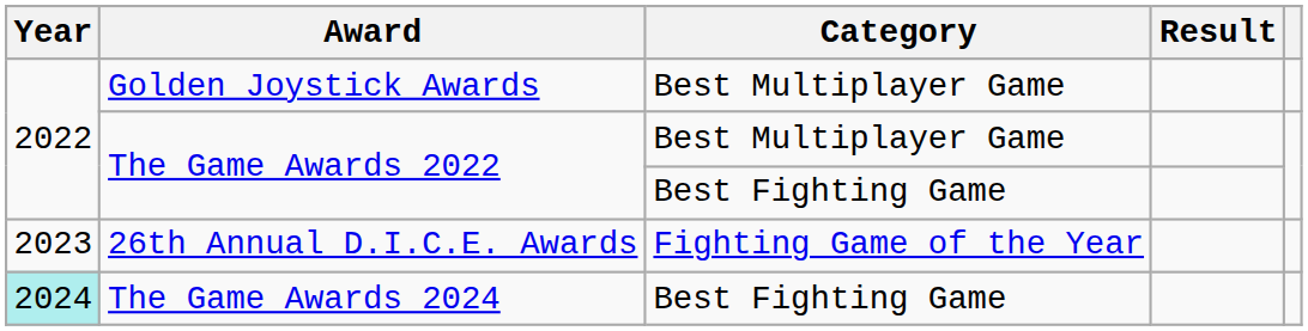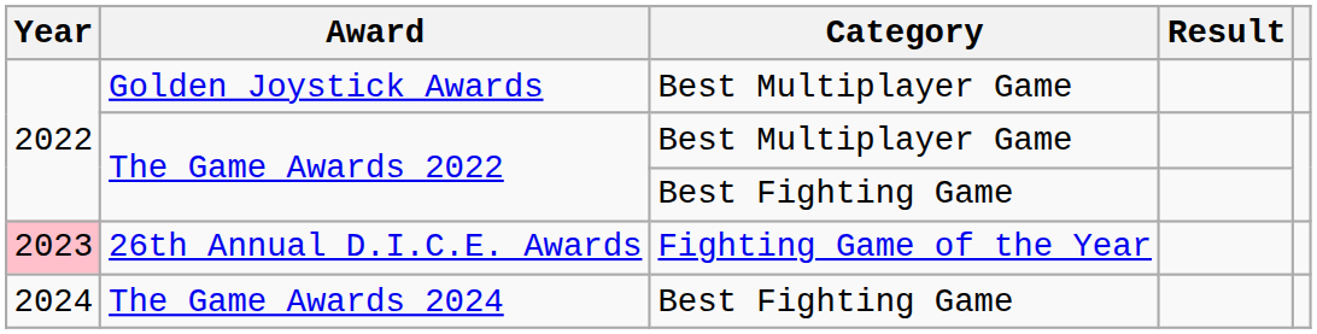26th Annual D.I.C.E. Awards | Year: no background -> pink background
The Game Awards 2024 | Year: paleturquoise background -> no background
